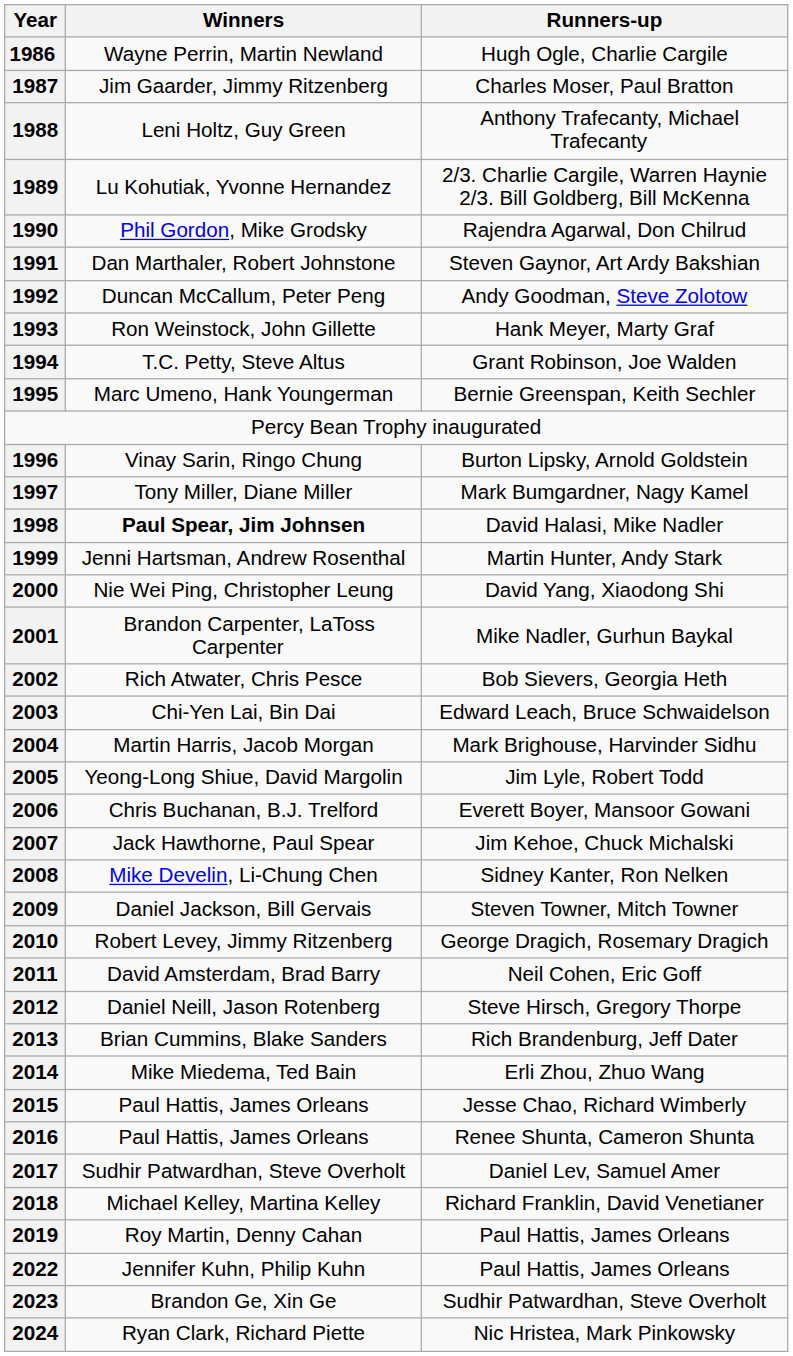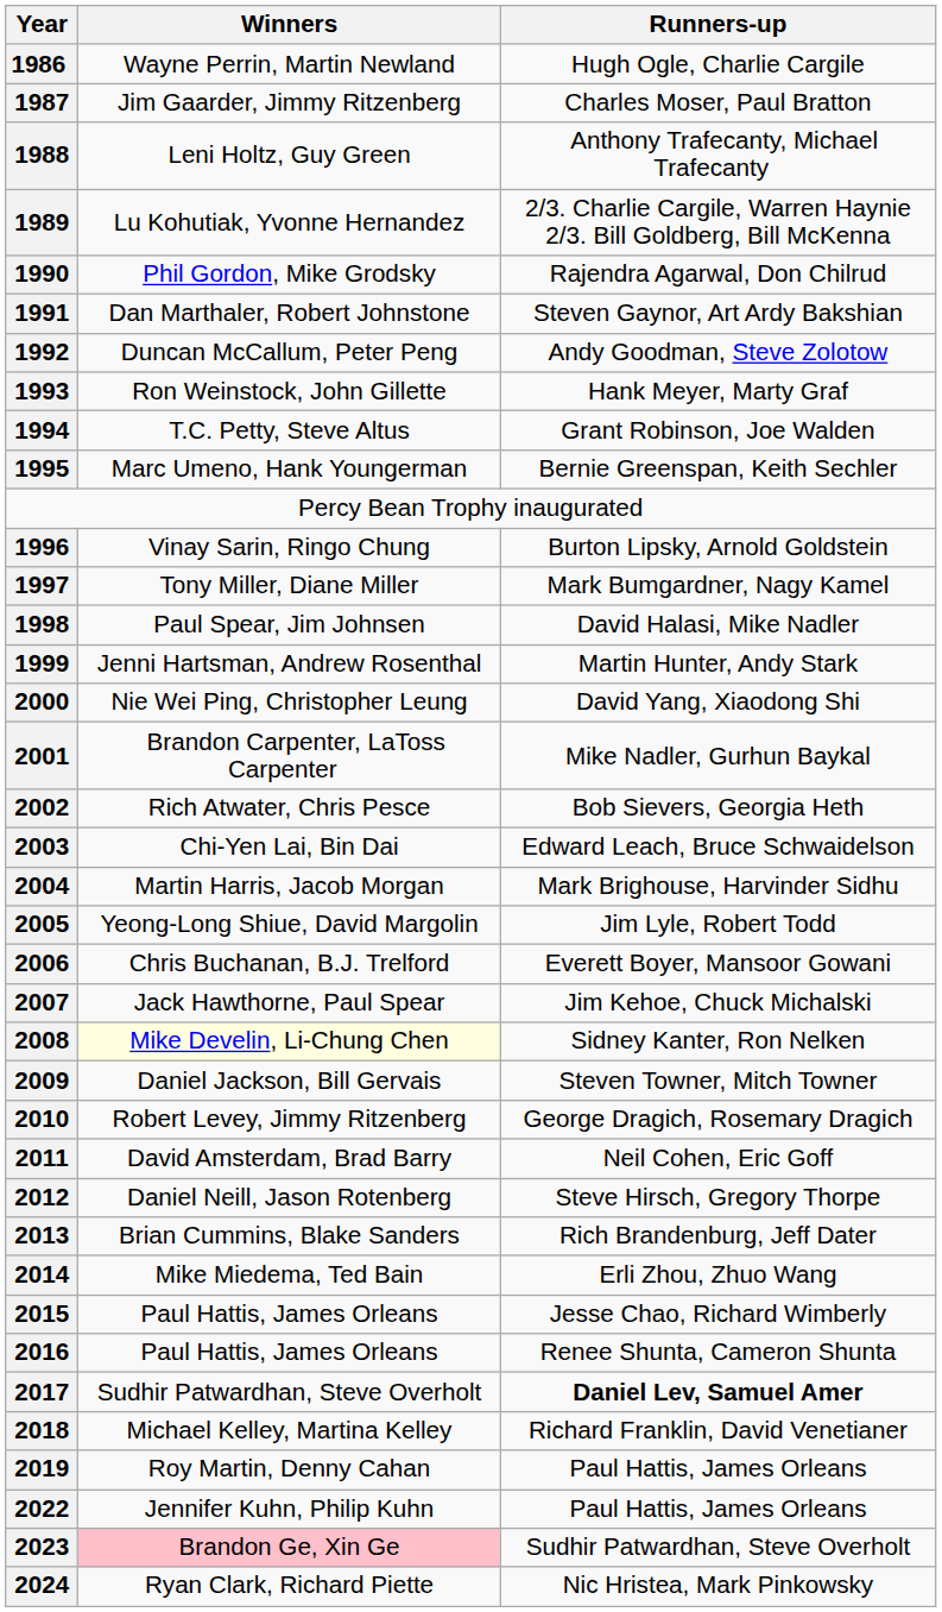1998 | Winners: bold -> normal
2008 | Winners: no background -> lightyellow background
2017 | Runners-up: normal -> bold
2023 | Winners: no background -> pink background
